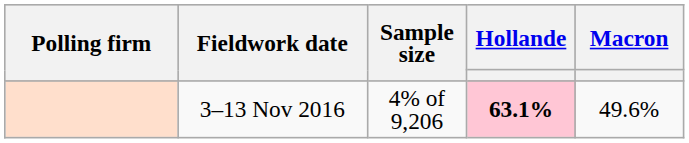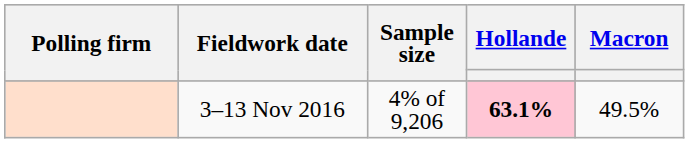3–13 Nov 2016 | Macron: 49.6% -> 49.5%
